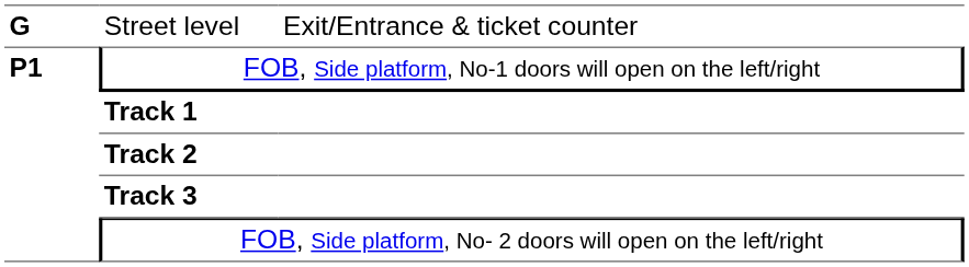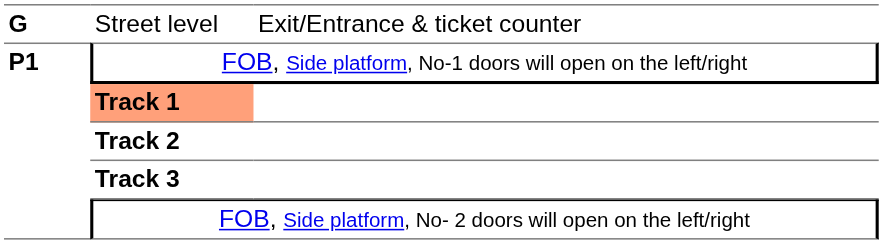Track 1 | column 2: no background -> lightsalmon background
